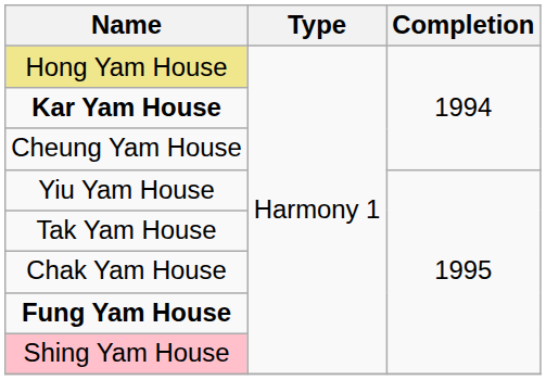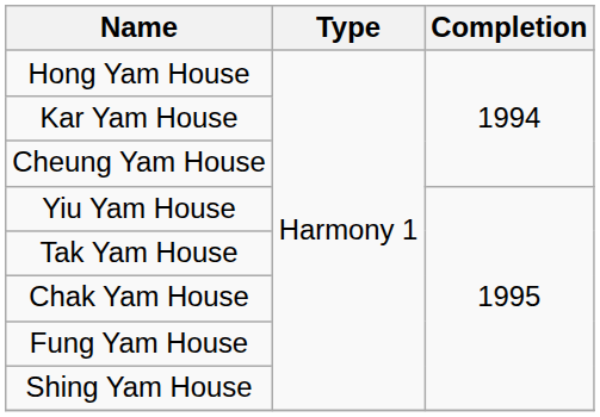Hong Yam House | Name: khaki background -> no background
Kar Yam House | Name: bold -> normal
Fung Yam House | Name: bold -> normal
Shing Yam House | Name: pink background -> no background
